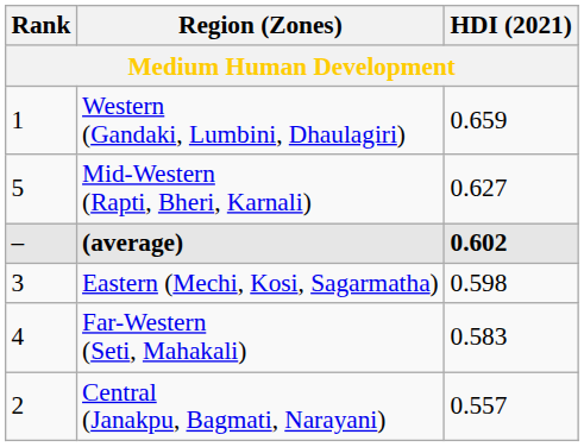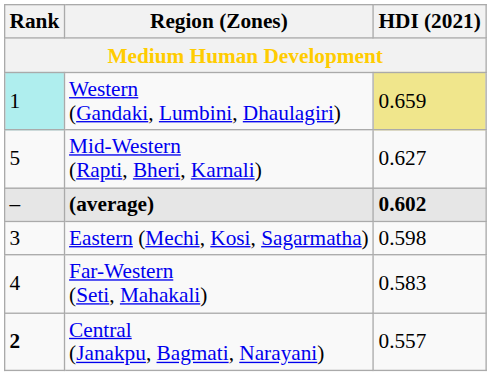Western (Gandaki, Lumbini, Dhaulagiri) | Rank: no background -> paleturquoise background
Western (Gandaki, Lumbini, Dhaulagiri) | HDI (2021): no background -> khaki background
Central (Janakpu, Bagmati, Narayani) | Rank: normal -> bold
